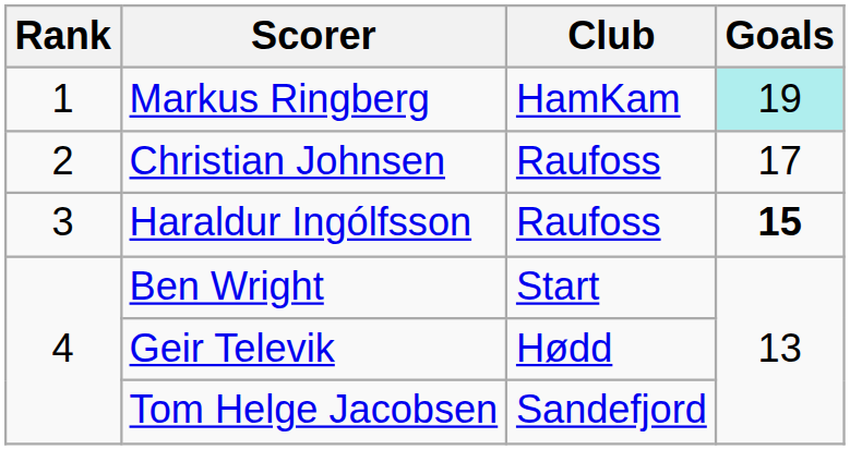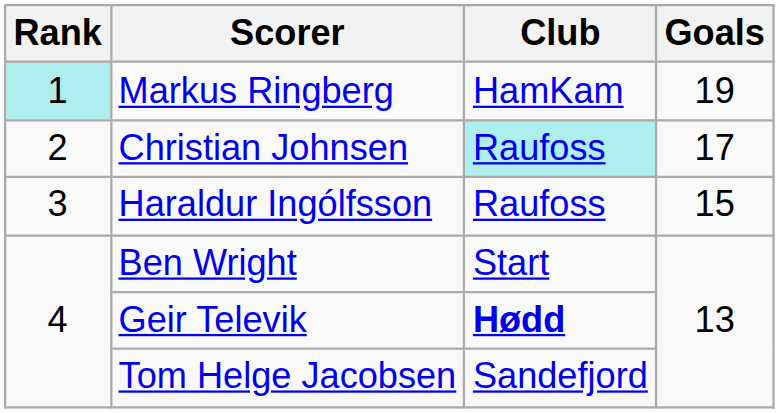Markus Ringberg | Rank: no background -> paleturquoise background
Markus Ringberg | Goals: paleturquoise background -> no background
Christian Johnsen | Club: no background -> paleturquoise background
Haraldur Ingólfsson | Goals: bold -> normal
Geir Televik | Club: normal -> bold
